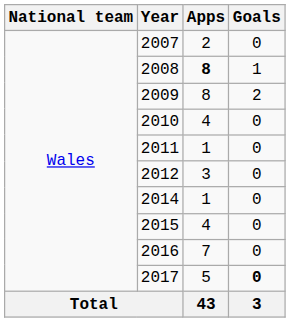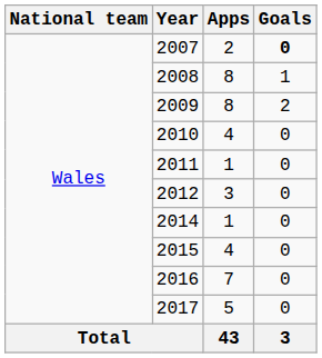2007 | Goals: normal -> bold
2008 | Apps: bold -> normal
2017 | Goals: bold -> normal
